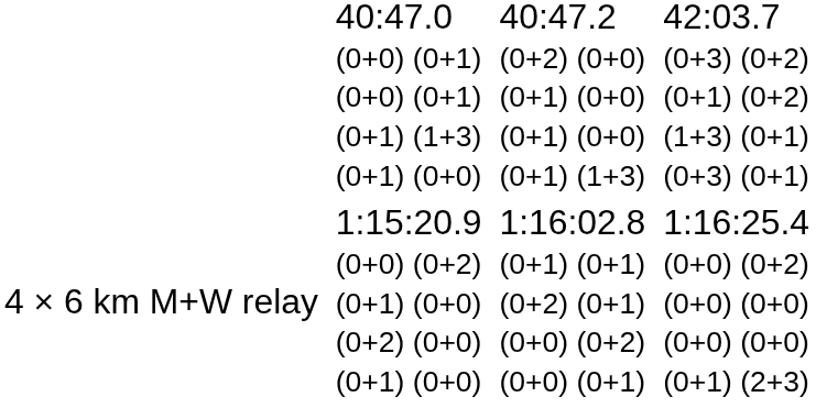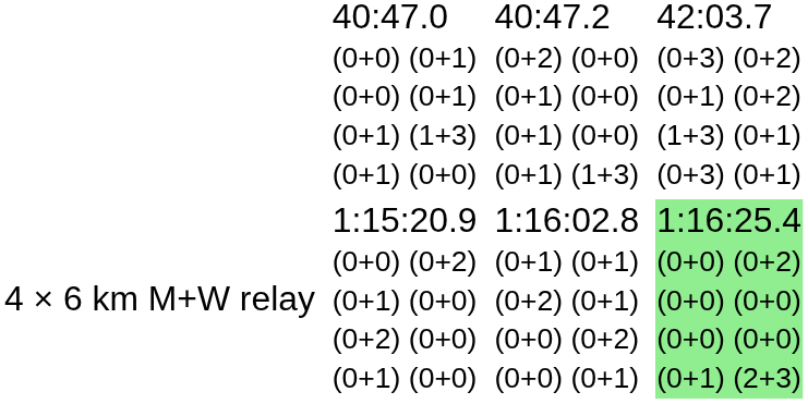4 × 6 km M+W relay | column 4: no background -> lightgreen background
